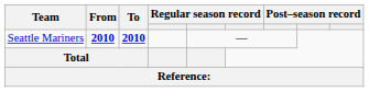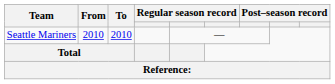Seattle Mariners | From: bold -> normal
Seattle Mariners | To: bold -> normal
